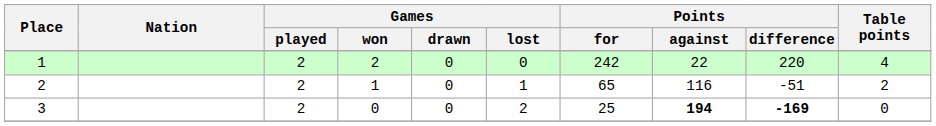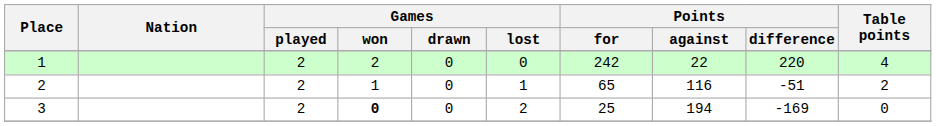3 | Games / won: normal -> bold
3 | Points / against: bold -> normal
3 | Points / difference: bold -> normal
